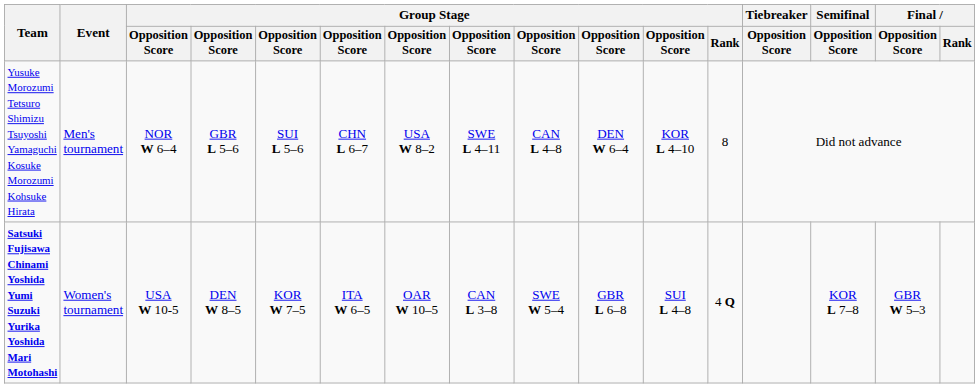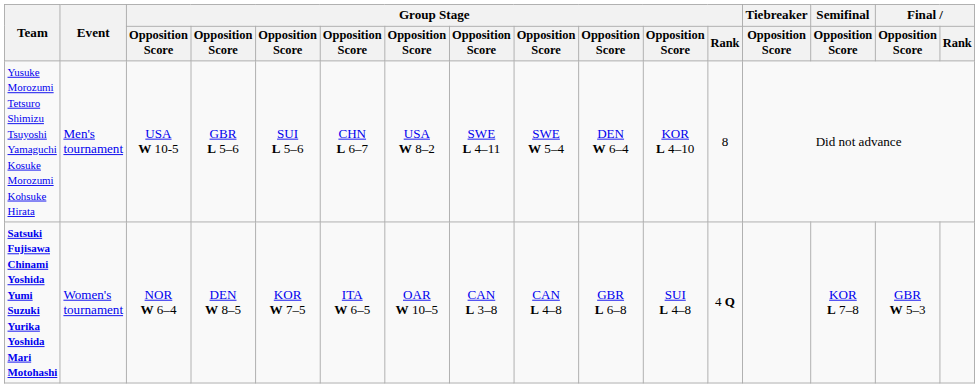row 3 | column 3: NOR W 6–4 -> USA W 10-5
row 3 | column 9: CAN L 4–8 -> SWE W 5–4
row 4 | column 3: USA W 10-5 -> NOR W 6–4
row 4 | column 9: SWE W 5–4 -> CAN L 4–8
